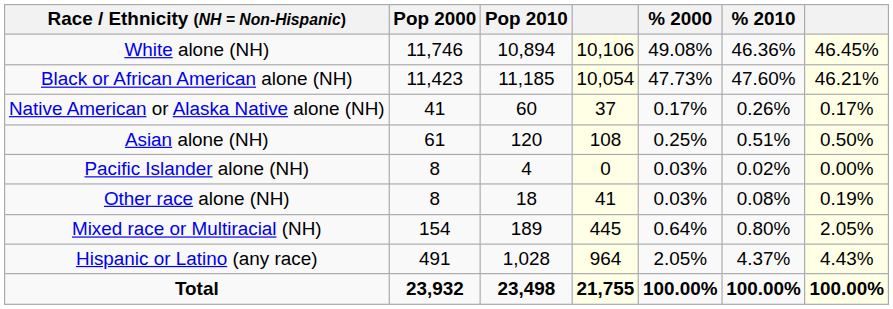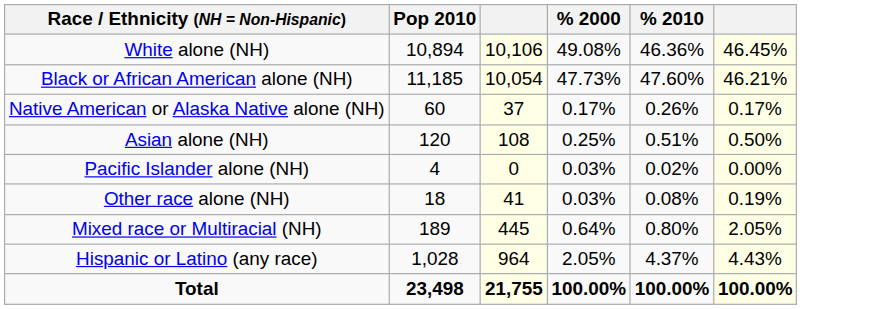- column: Pop 2000 | 11,746 | 11,423 | 41 | 61 | 8 | 8 | 154 | 491 | 23,932
